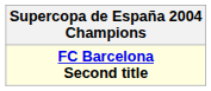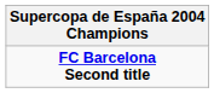row 2 | column 1: lightyellow background -> no background
